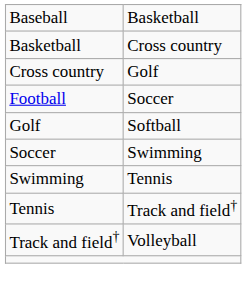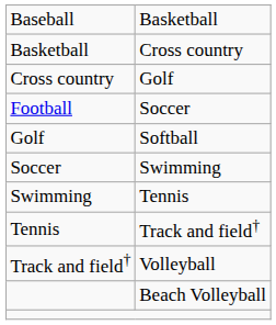+ row: Beach Volleyball
